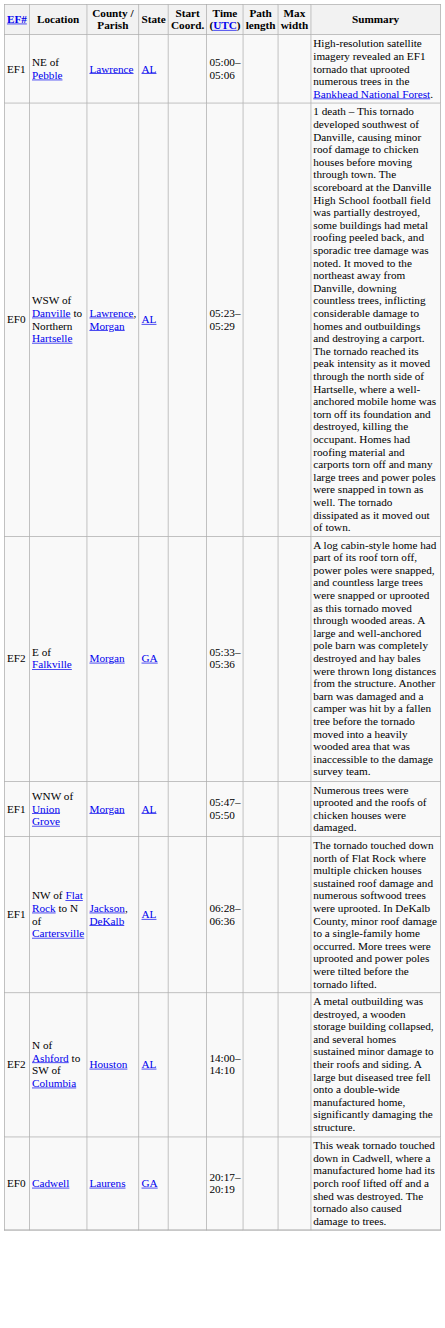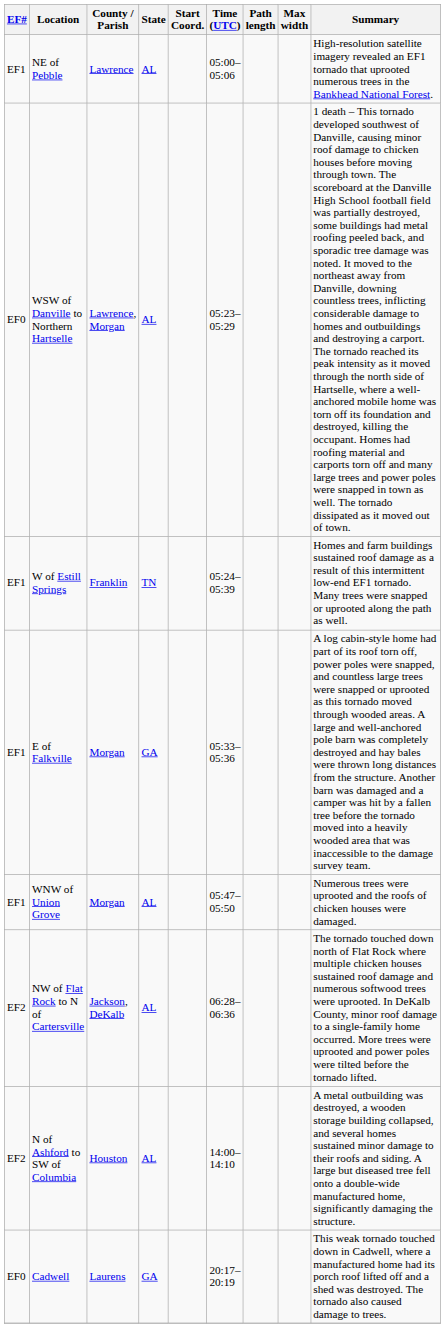+ row: EF1 | W of Estill Springs | Franklin | TN | 05:24–05:39 | Homes and farm buildings sustained roof damage as a result of this intermittent low-end EF1 tornado. Many trees were snapped or uprooted along the path as well.
E of Falkville | EF#: EF2 -> EF1
NW of Flat Rock to N of Cartersville | EF#: EF1 -> EF2
